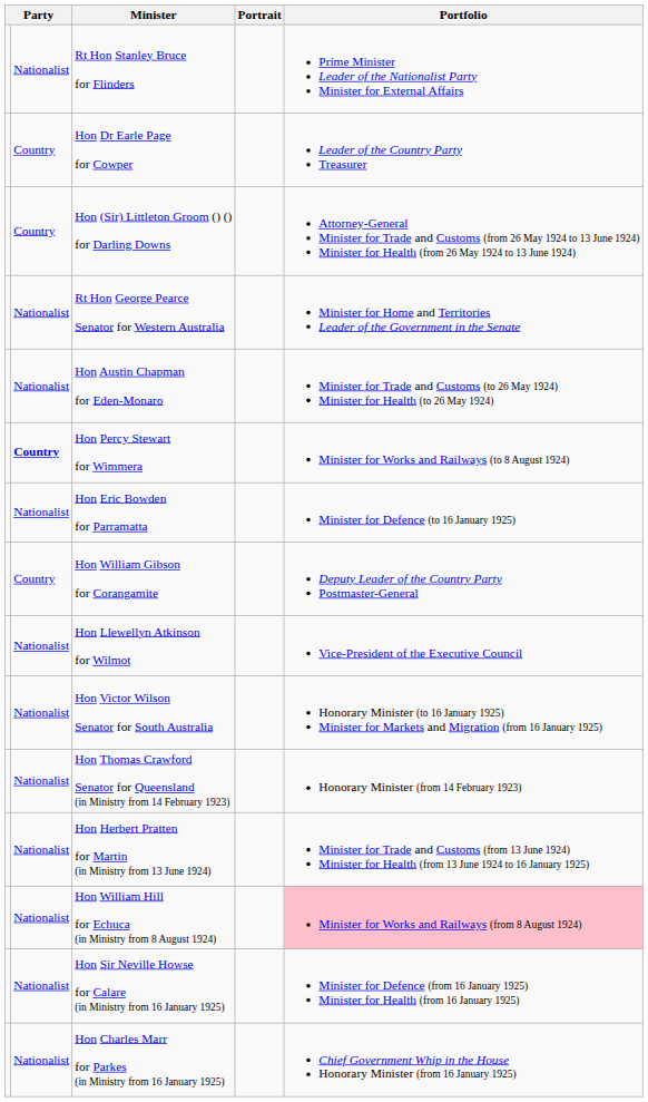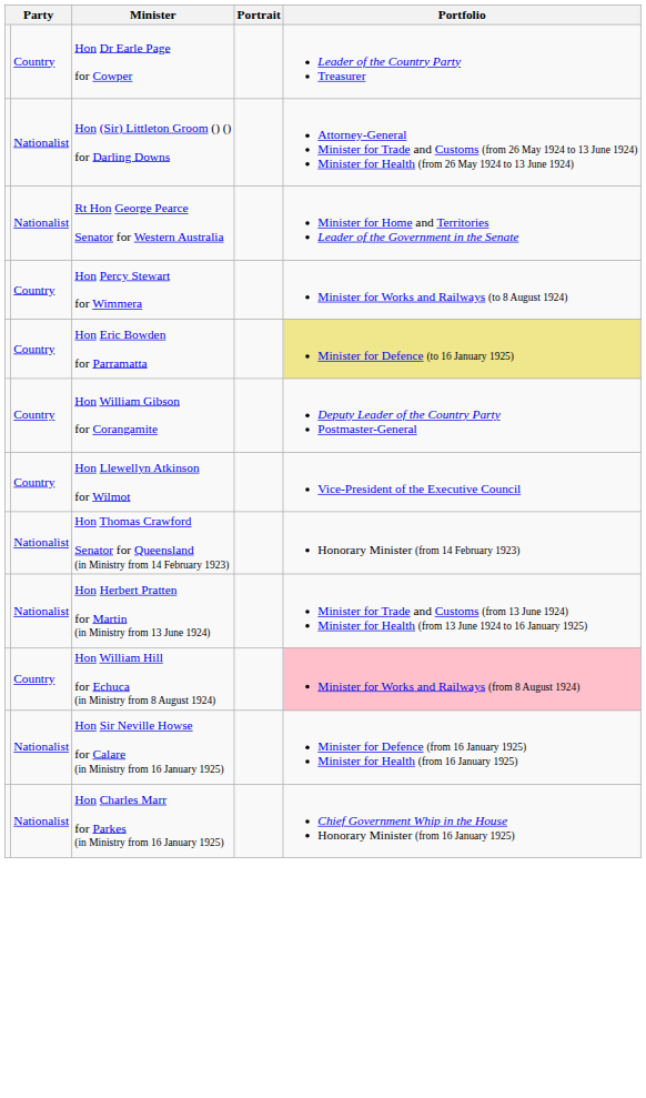- row: Nationalist | Rt Hon Stanley Bruce for Flinders | Prime Minister Leader of the Nationalist Party Minister for External Affairs
Hon (Sir) Littleton Groom () () for Darling Downs | column 2: Country -> Nationalist
- row: Nationalist | Hon Austin Chapman for Eden-Monaro | Minister for Trade and Customs (to 26 May 1924) Minister for Health (to 26 May 1924)
Hon Percy Stewart for Wimmera | column 2: bold -> normal
Hon Eric Bowden for Parramatta | column 2: Nationalist -> Country
Hon Eric Bowden for Parramatta | Portfolio: no background -> khaki background
Hon Llewellyn Atkinson for Wilmot | column 2: Nationalist -> Country
- row: Nationalist | Hon Victor Wilson Senator for South Australia | Honorary Minister (to 16 January 1925) Minister for Markets and Migration (from 16 January 1925)
Hon William Hill for Echuca (in Ministry from 8 August 1924) | column 2: Nationalist -> Country
